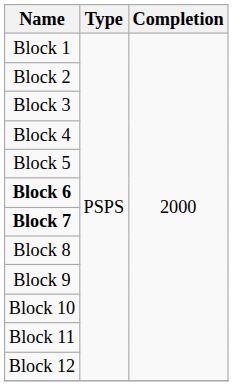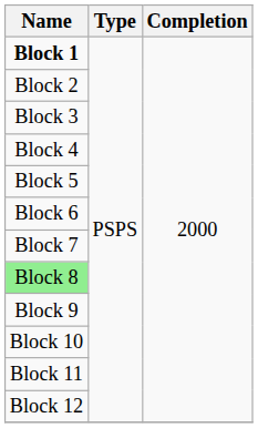Block 1 | Name: normal -> bold
Block 6 | Name: bold -> normal
Block 7 | Name: bold -> normal
Block 8 | Name: no background -> lightgreen background
